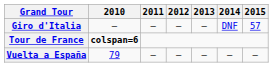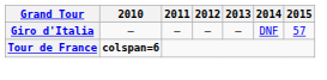- row: Vuelta a España | 79 | — | — | — | — | —
